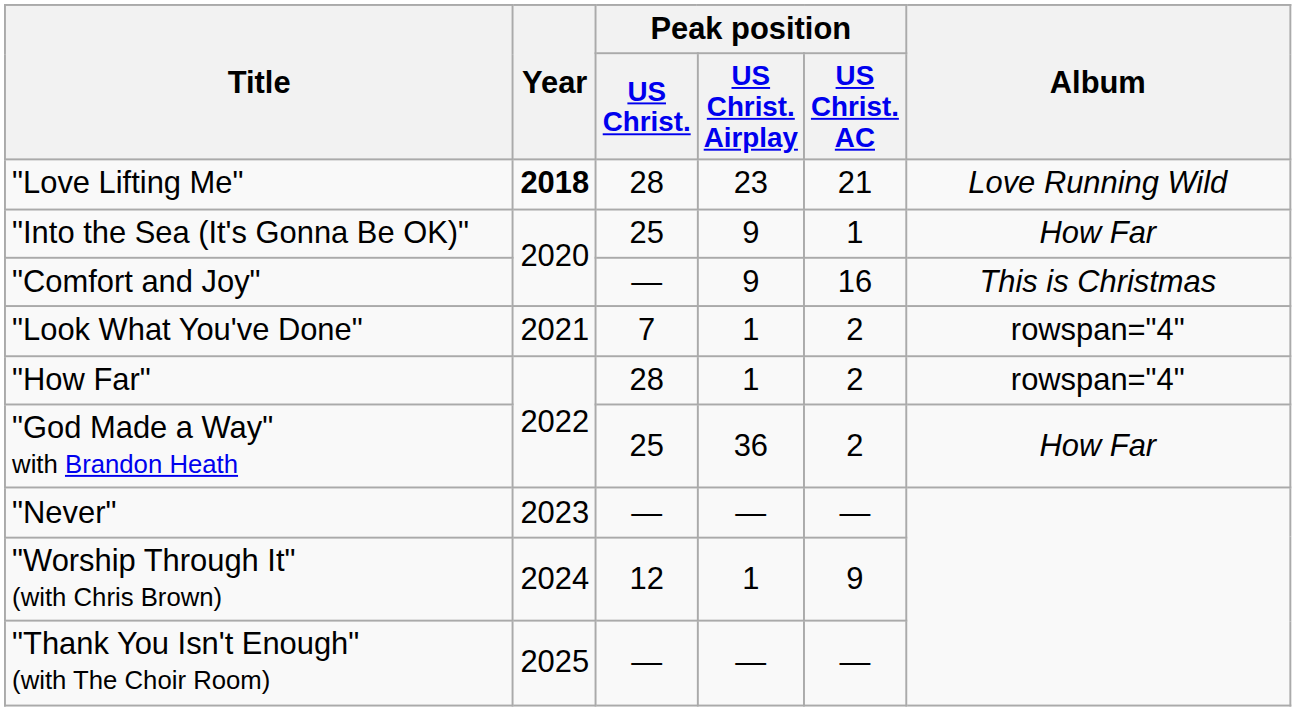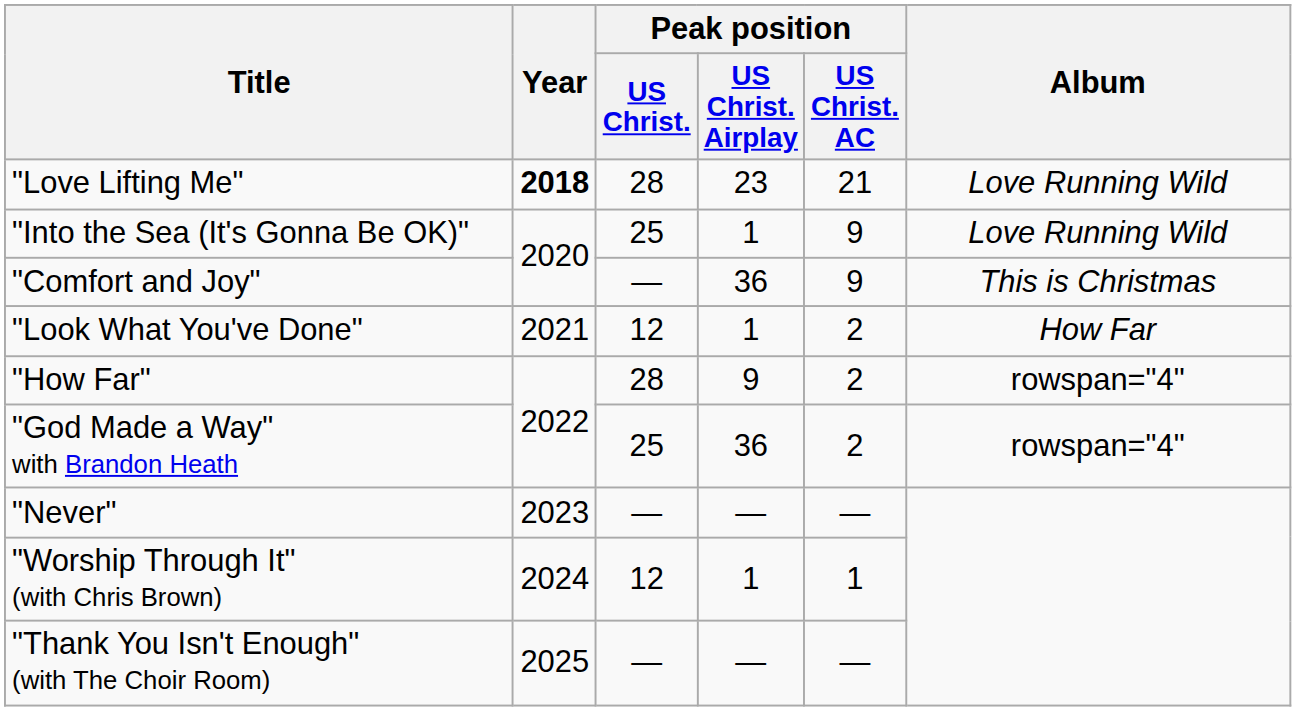"Into the Sea (It's Gonna Be OK)" | Peak position / US Christ. Airplay: 9 -> 1
"Into the Sea (It's Gonna Be OK)" | Peak position / US Christ. AC: 1 -> 9
"Into the Sea (It's Gonna Be OK)" | Album: How Far -> Love Running Wild
"Comfort and Joy" | Peak position / US Christ. Airplay: 9 -> 36
"Comfort and Joy" | Peak position / US Christ. AC: 16 -> 9
"Look What You've Done" | Peak position / US Christ.: 7 -> 12
"Look What You've Done" | Album: rowspan="4" -> How Far
"How Far" | Peak position / US Christ. Airplay: 1 -> 9
"God Made a Way" with Brandon Heath | Album: How Far -> rowspan="4"
"Worship Through It" (with Chris Brown) | Peak position / US Christ. AC: 9 -> 1
